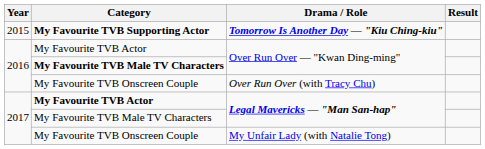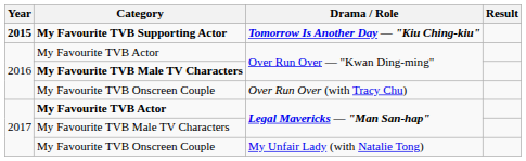Tomorrow Is Another Day — "Kiu Ching-kiu" | Year: normal -> bold
